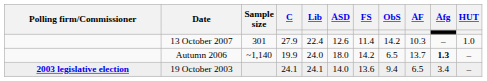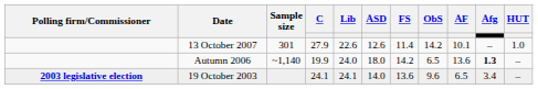13 October 2007 | Lib: 22.4 -> 22.6
13 October 2007 | ÅF: 10.3 -> 10.1
Autumn 2006 | ÅF: 13.7 -> 13.6
19 October 2003 | ObS: 9.4 -> 9.6
